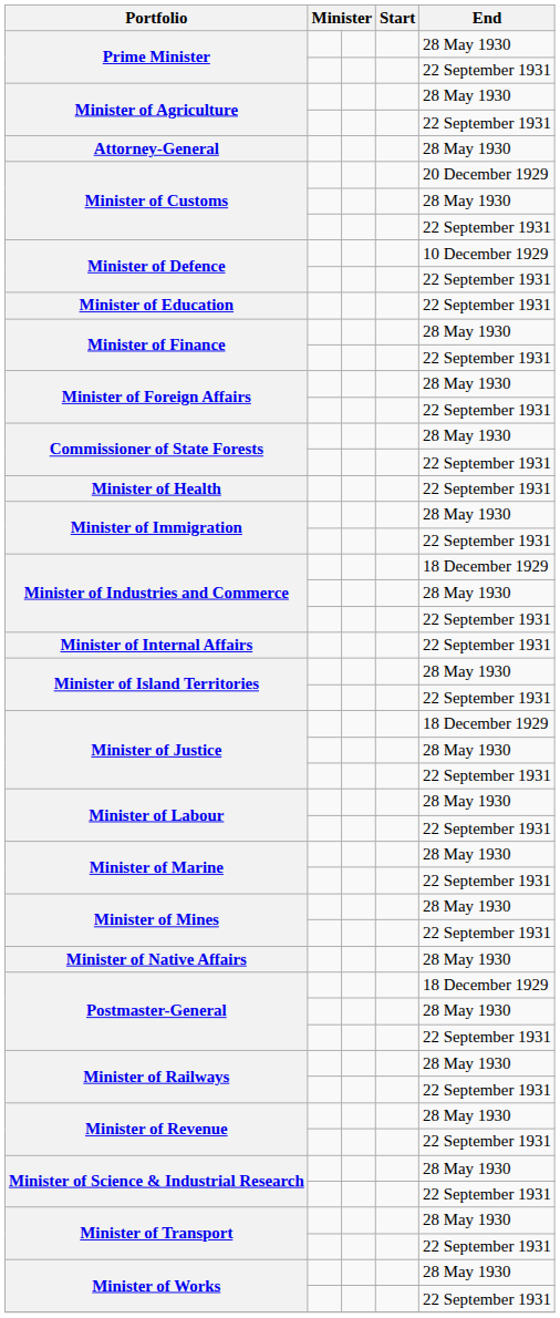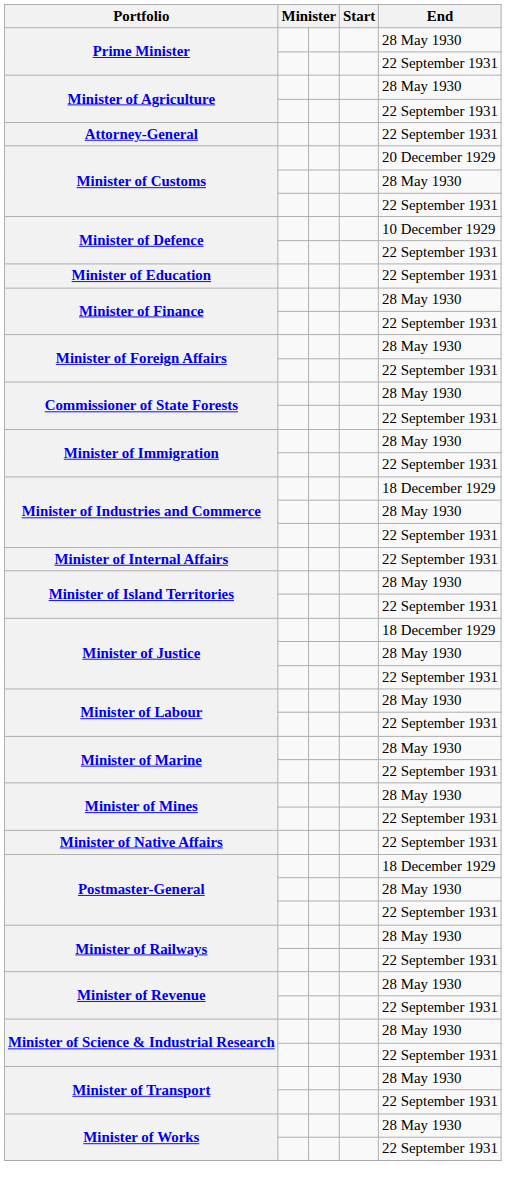Attorney-General | End: 28 May 1930 -> 22 September 1931
- row: Minister of Health | 22 September 1931
Minister of Native Affairs | End: 28 May 1930 -> 22 September 1931
